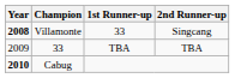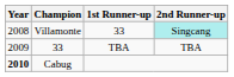Villamonte | Year: bold -> normal
Villamonte | 2nd Runner-up: no background -> paleturquoise background
